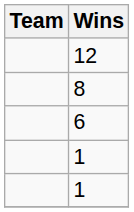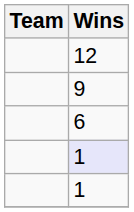row 3 | Wins: 8 -> 9
row 5 | Wins: no background -> lavender background
